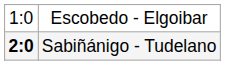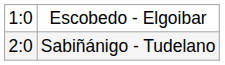Sabiñánigo - Tudelano | column 1: bold -> normal
